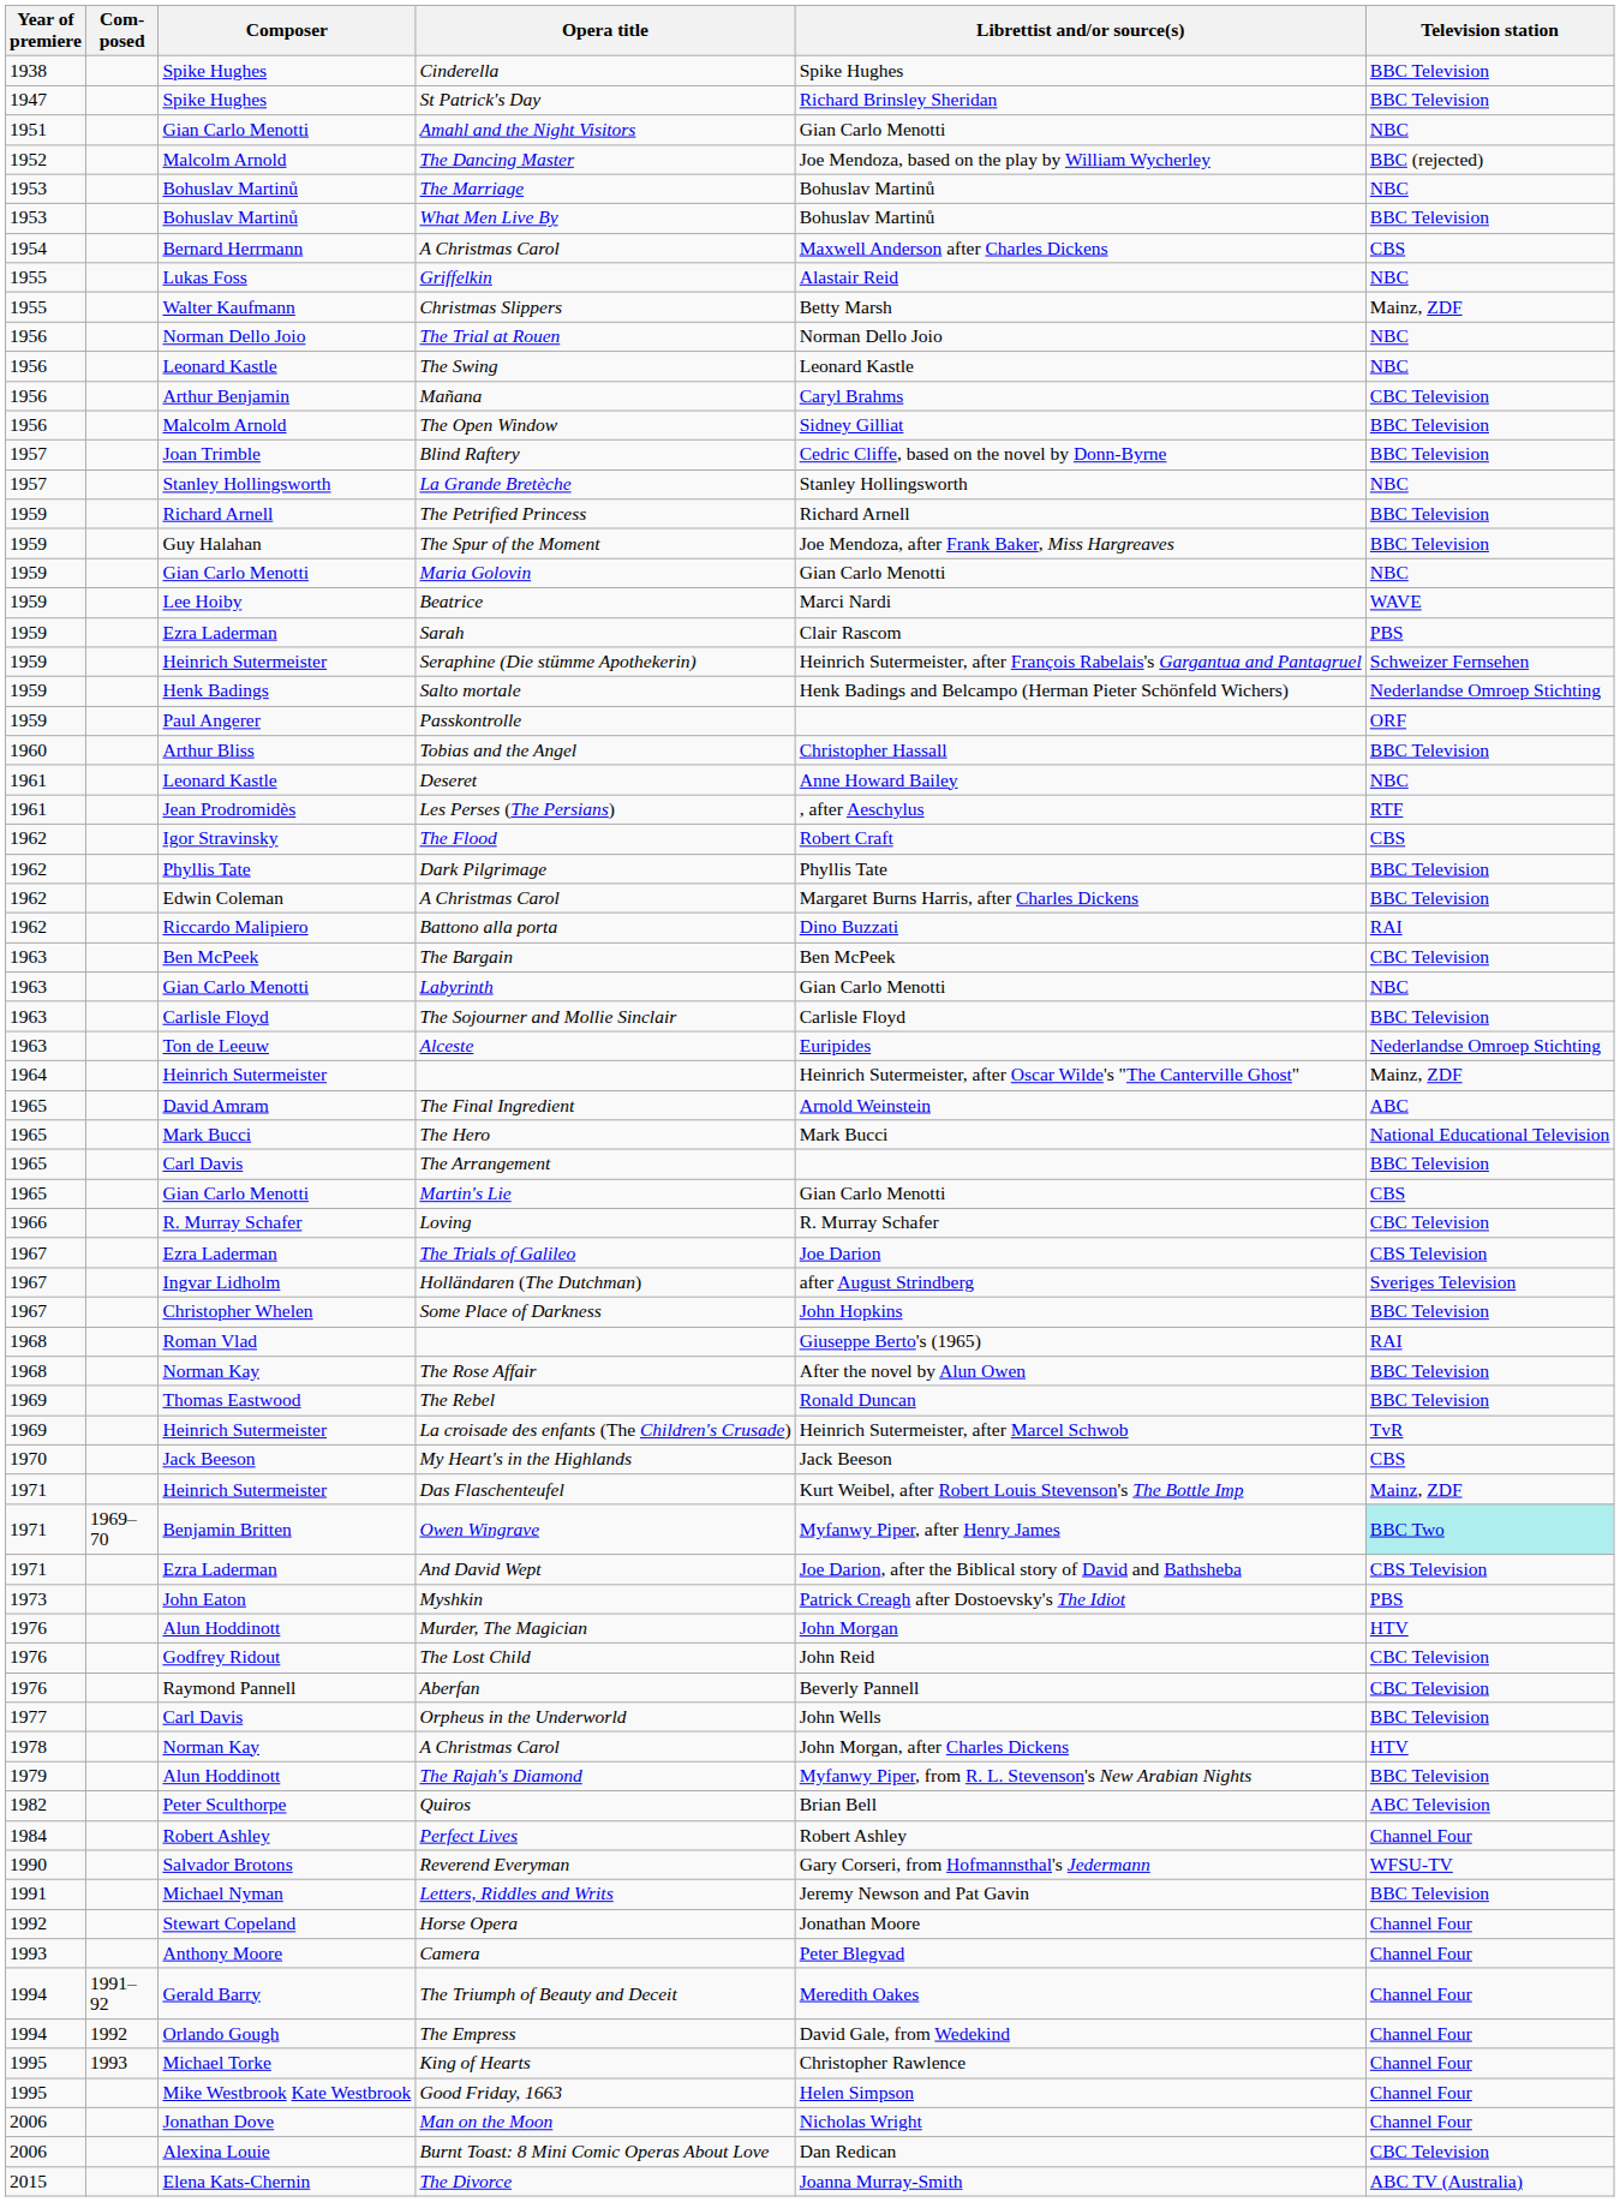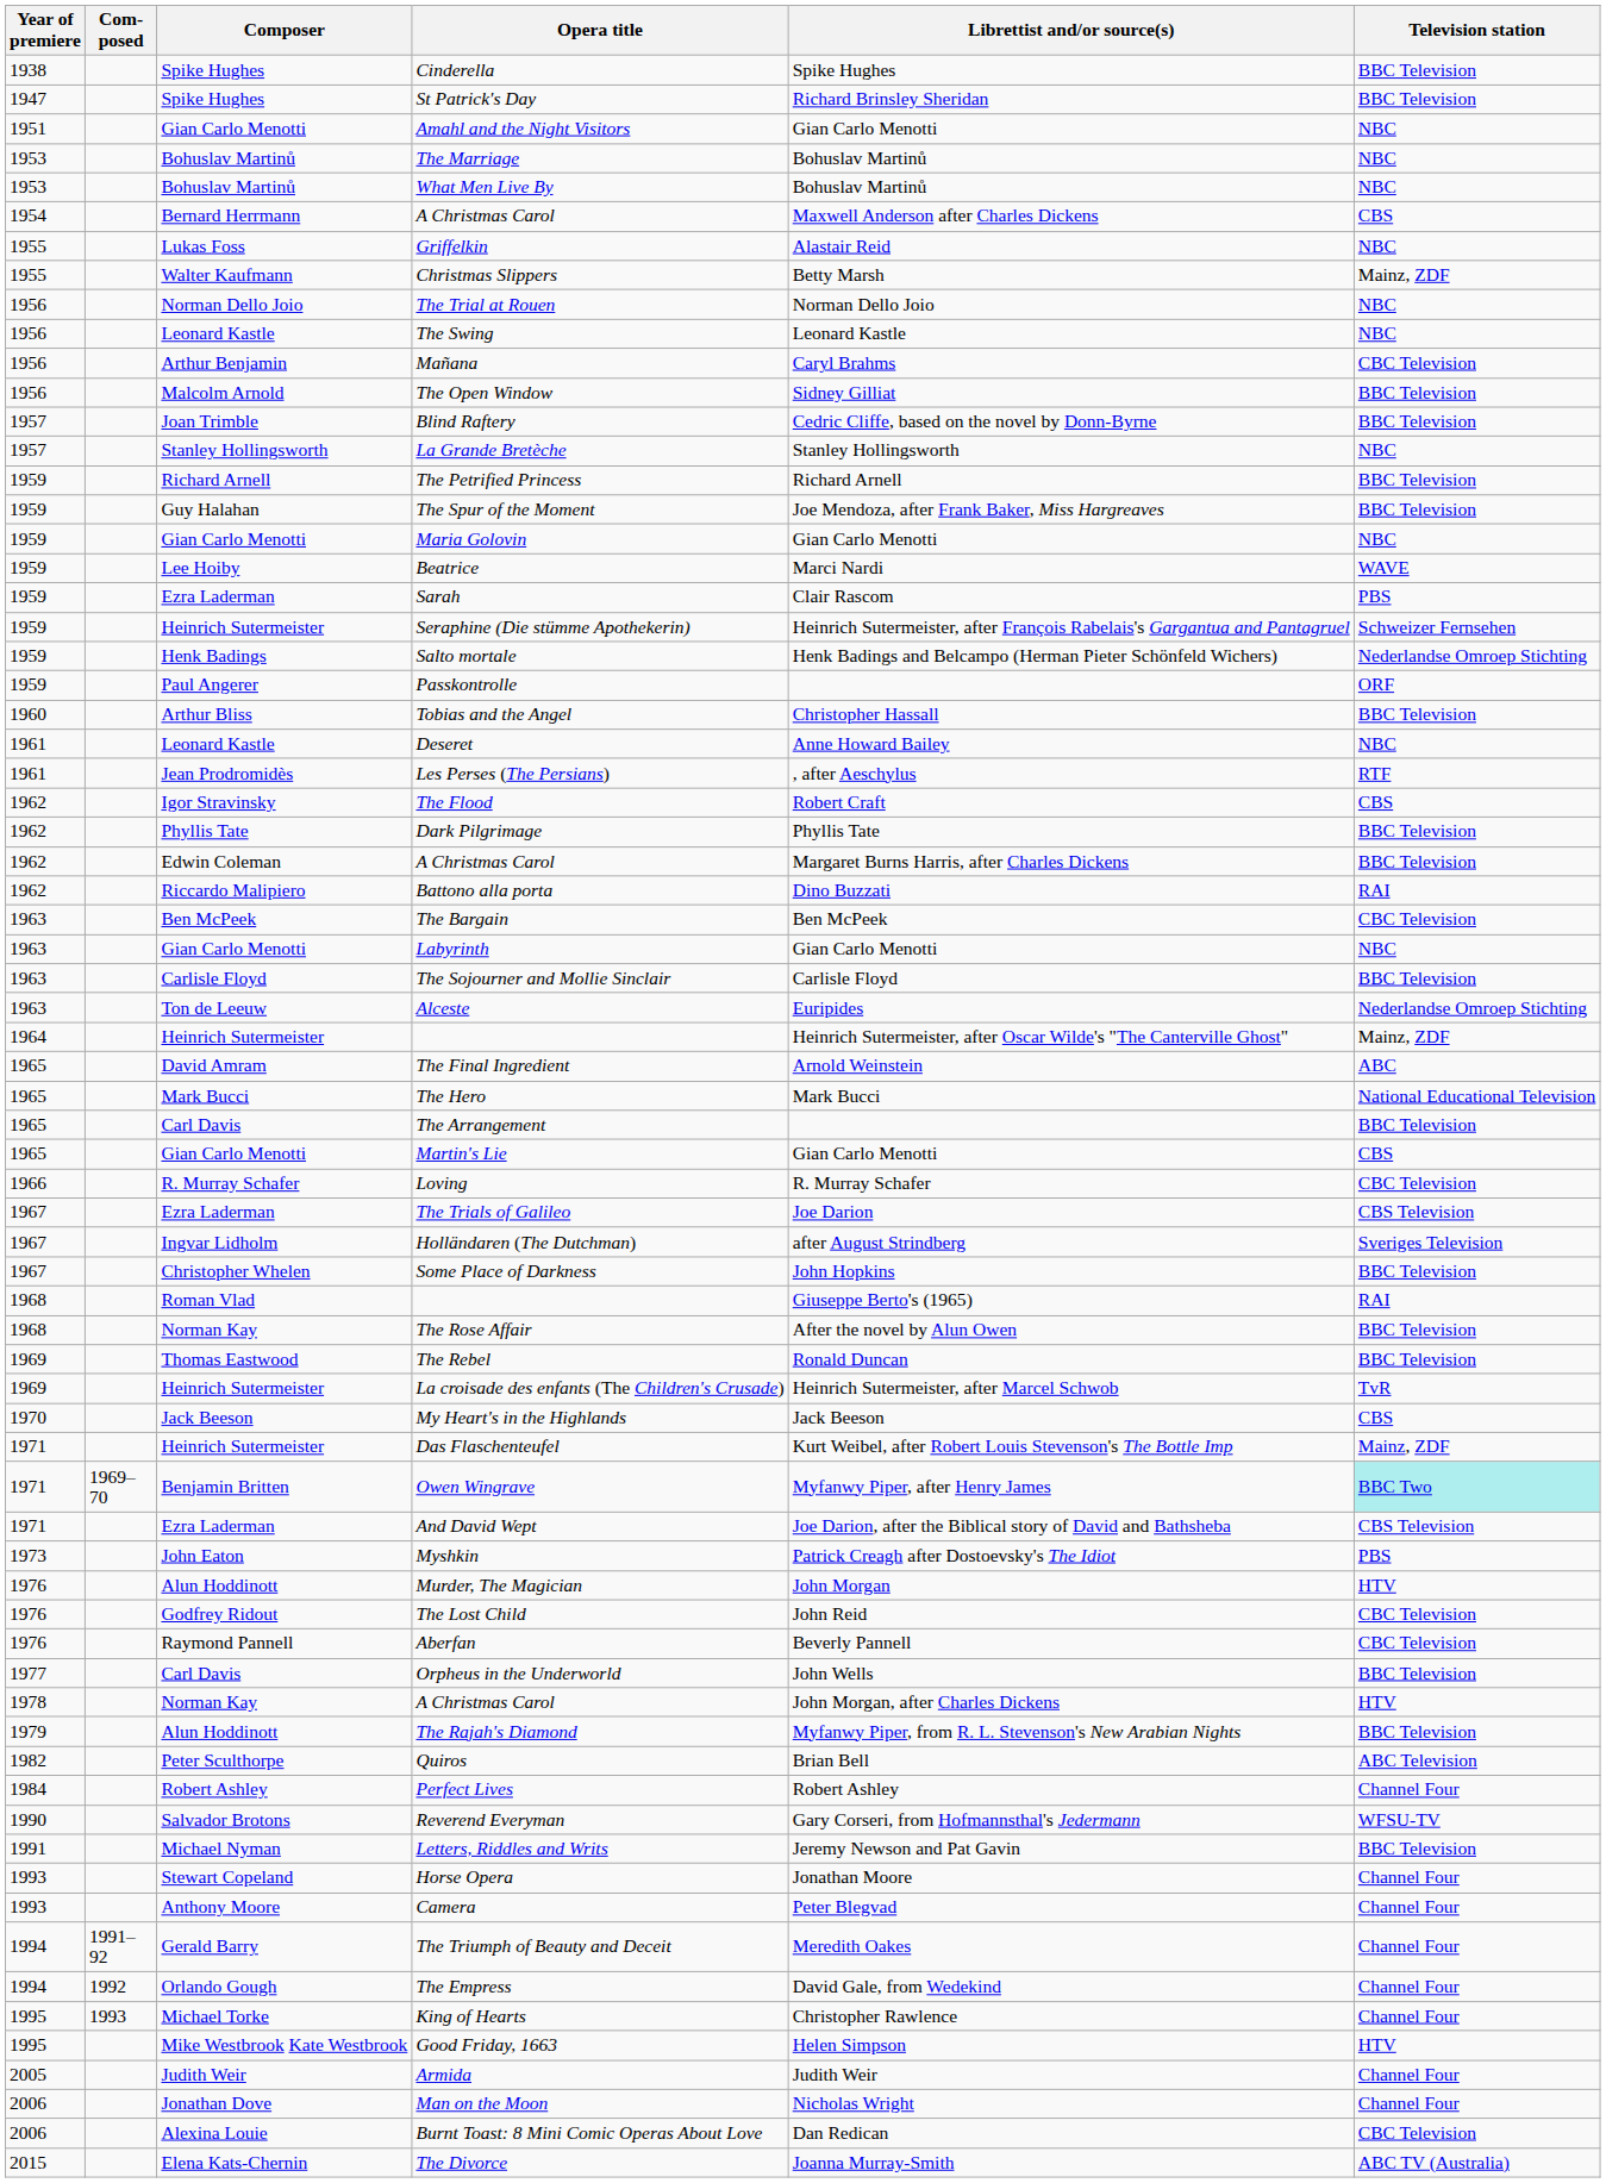- row: 1952 | Malcolm Arnold | The Dancing Master | Joe Mendoza, based on the play by William Wycherley | BBC (rejected)
What Men Live By | Television station: BBC Television -> NBC
Horse Opera | Year of premiere: 1992 -> 1993
Good Friday, 1663 | Television station: Channel Four -> HTV
+ row: 2005 | Judith Weir | Armida | Judith Weir | Channel Four
